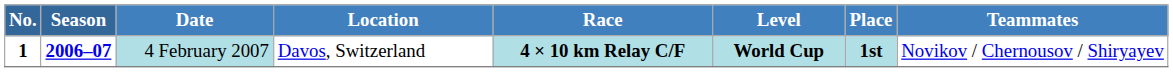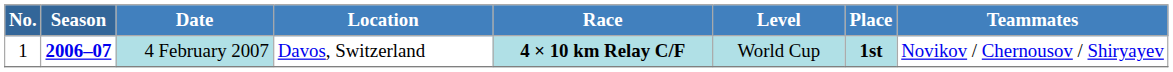4 February 2007 | No.: bold -> normal
4 February 2007 | Level: bold -> normal
